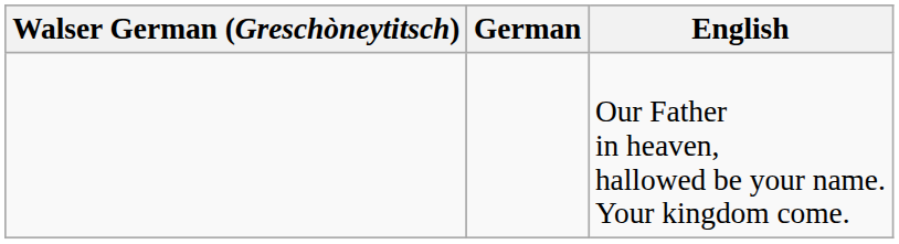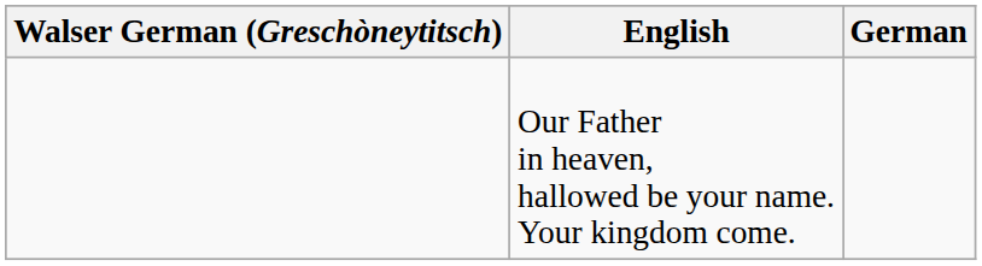columns swapped: German <-> English
